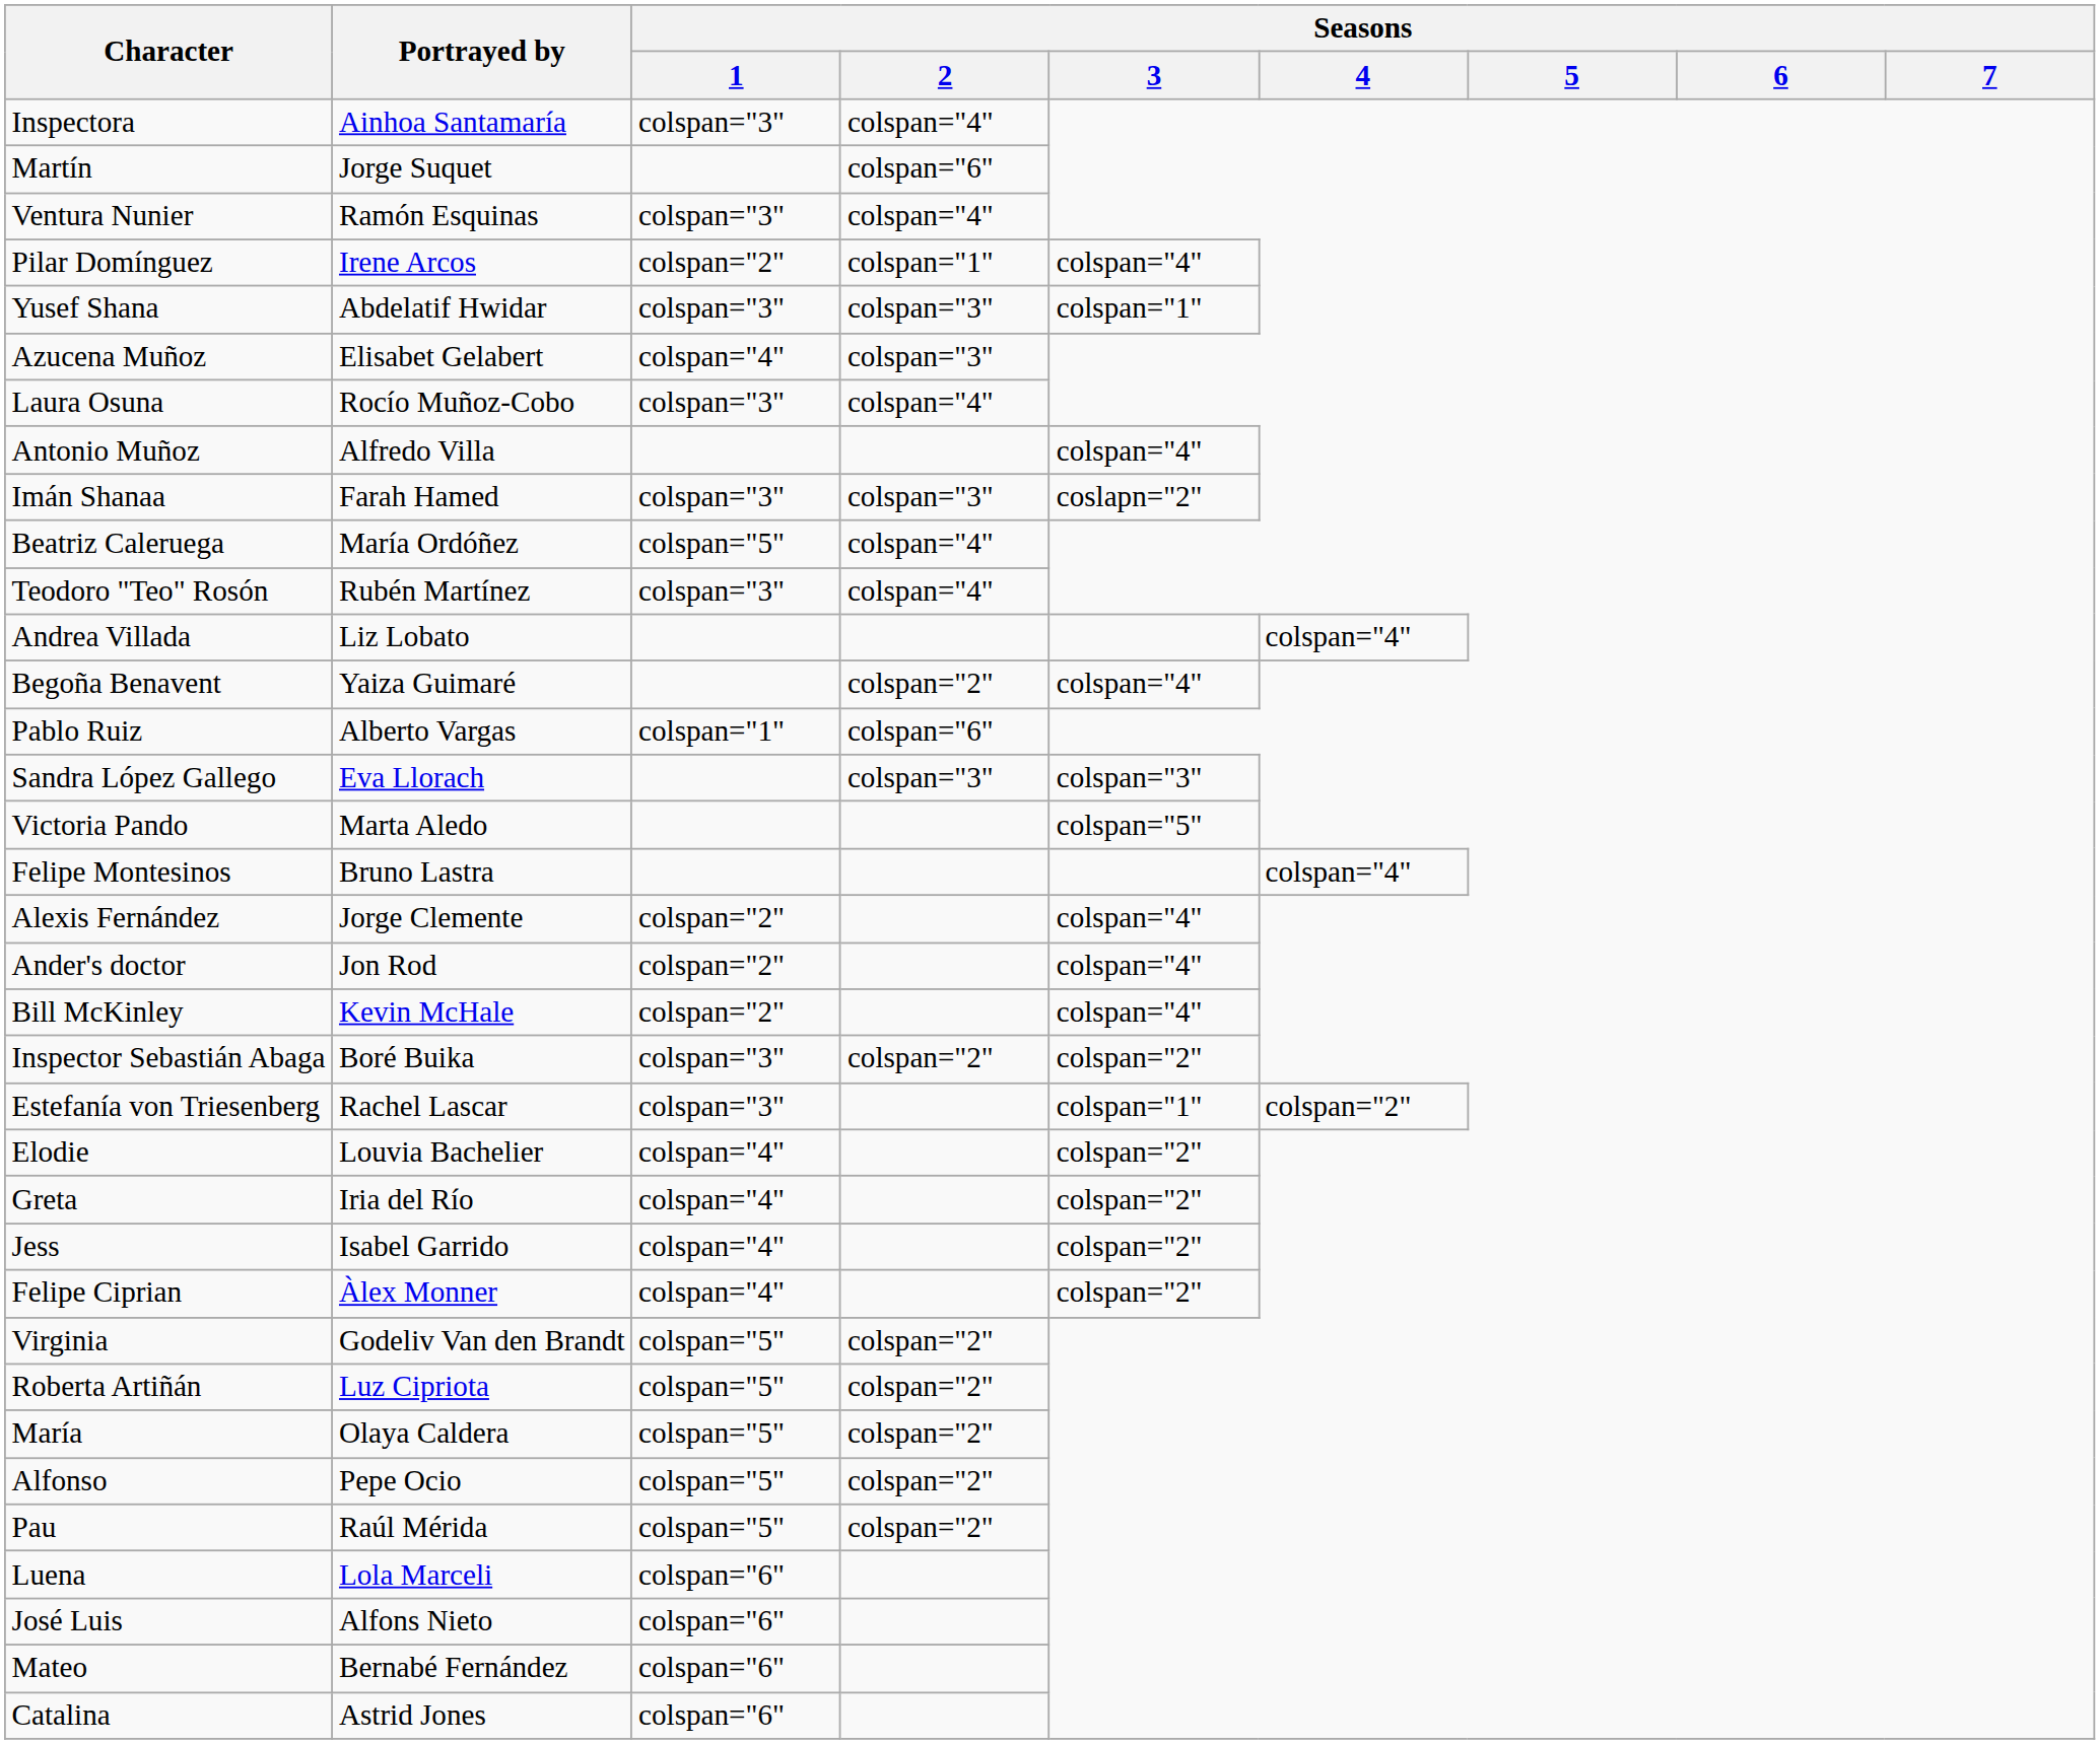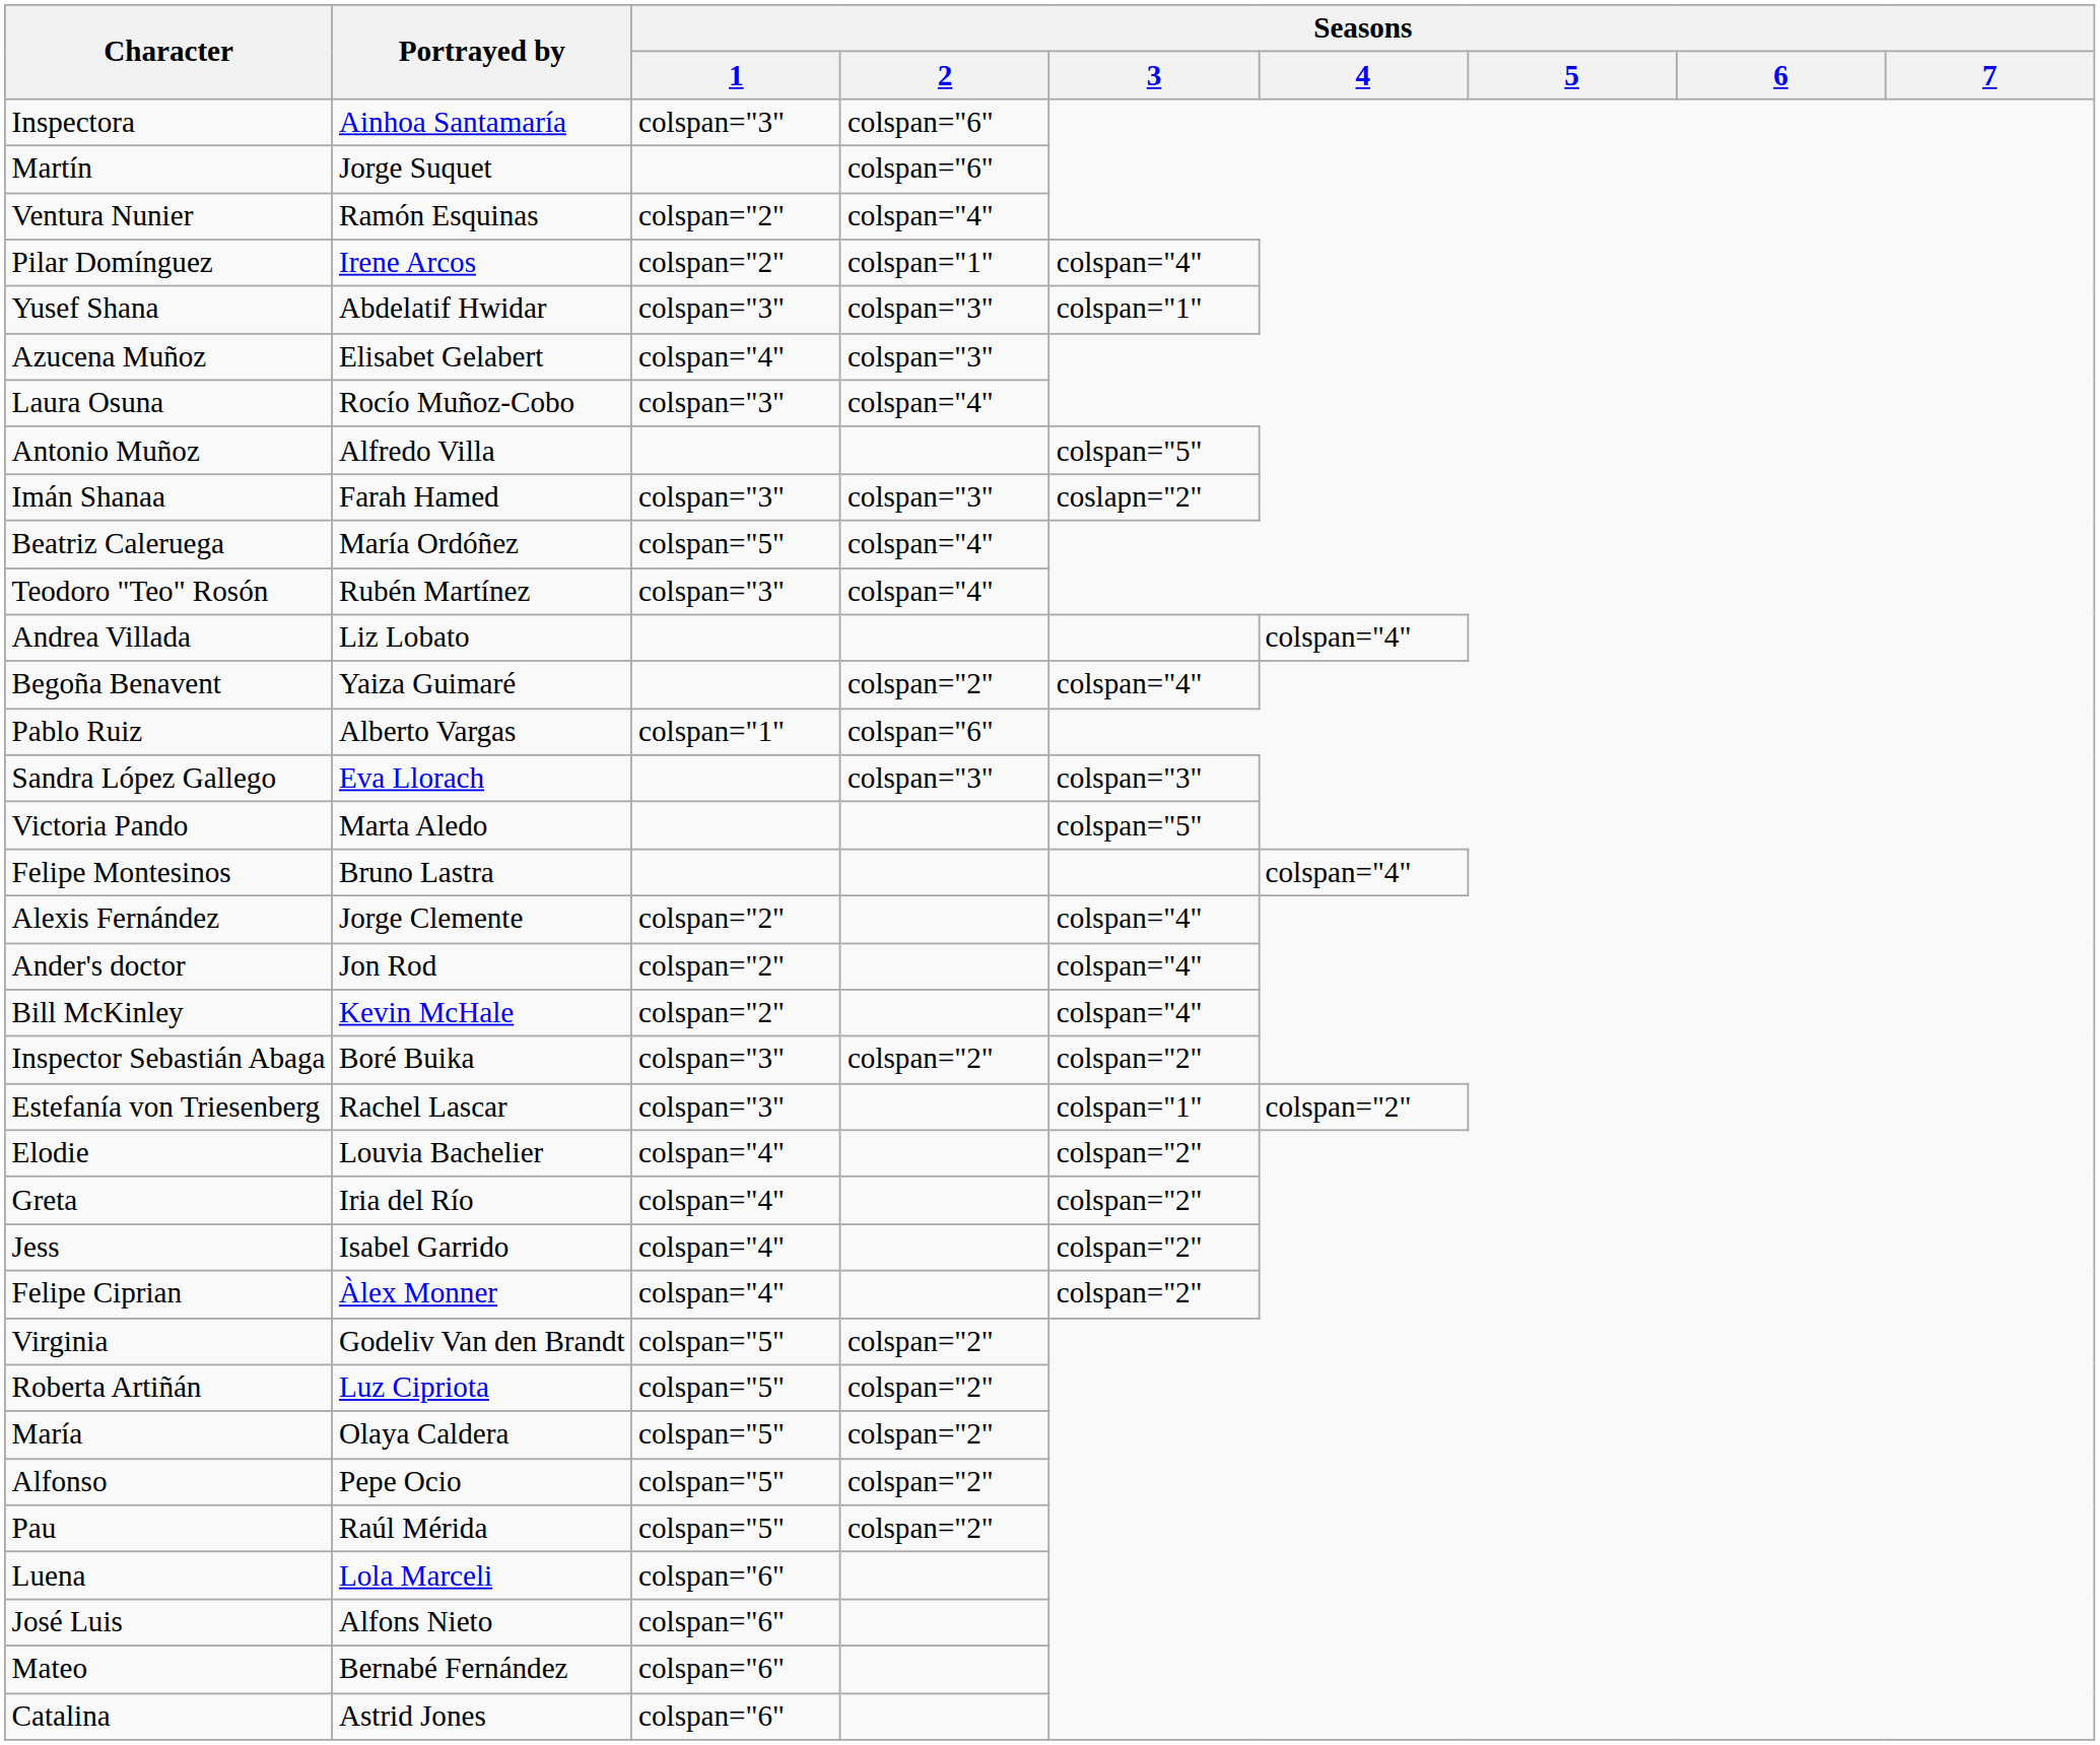Inspectora | Seasons / 2: colspan="4" -> colspan="6"
Ventura Nunier | Seasons / 1: colspan="3" -> colspan="2"
Antonio Muñoz | Seasons / 3: colspan="4" -> colspan="5"
